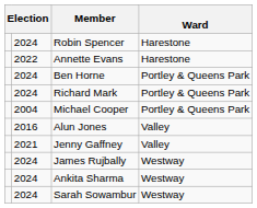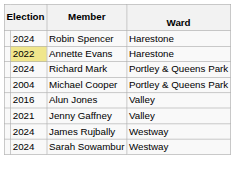Annette Evans | column 2: no background -> khaki background
- row: 2024 | Ben Horne | Portley & Queens Park
- row: 2024 | Ankita Sharma | Westway
